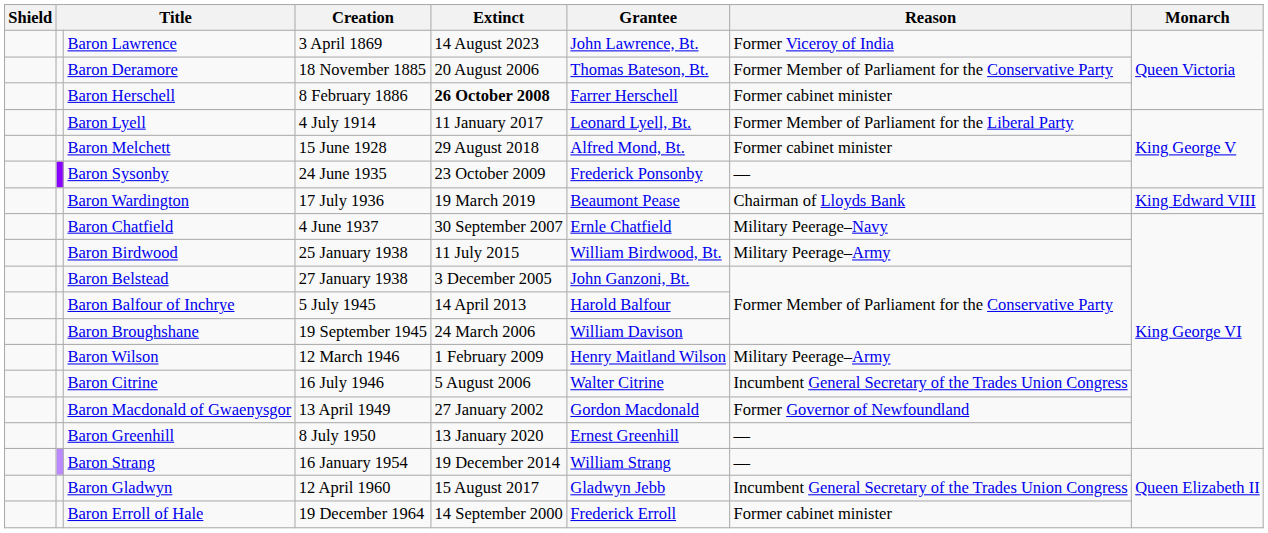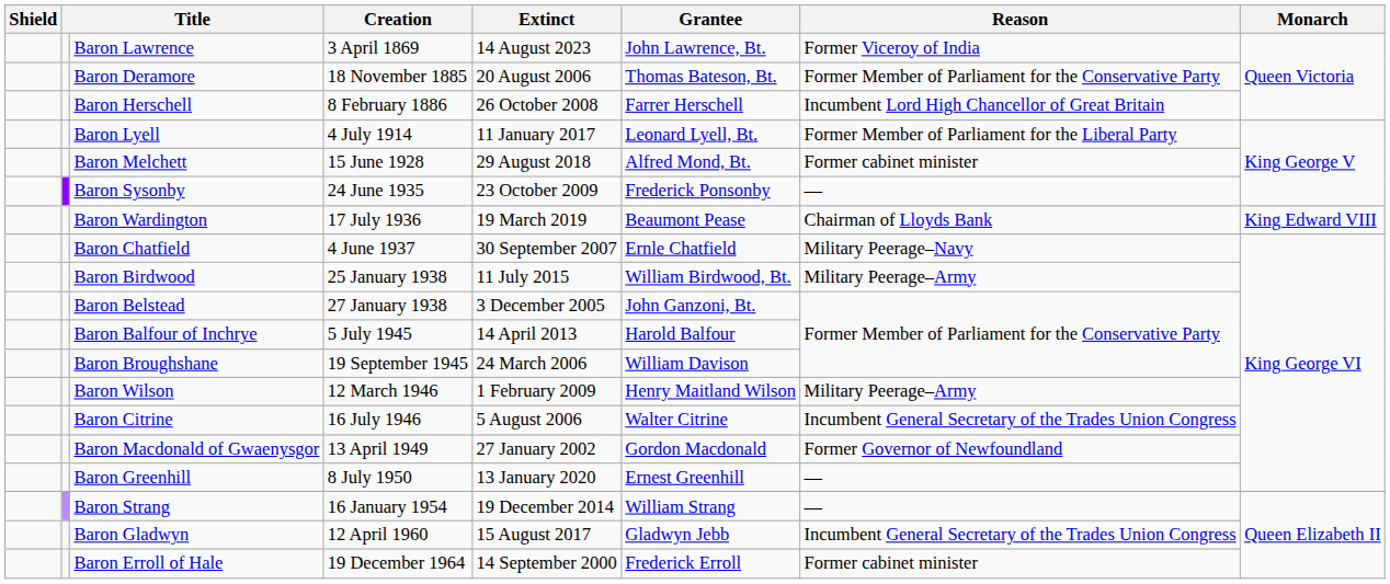Baron Herschell | Extinct: bold -> normal
Baron Herschell | Reason: Former cabinet minister -> Incumbent Lord High Chancellor of Great Britain
